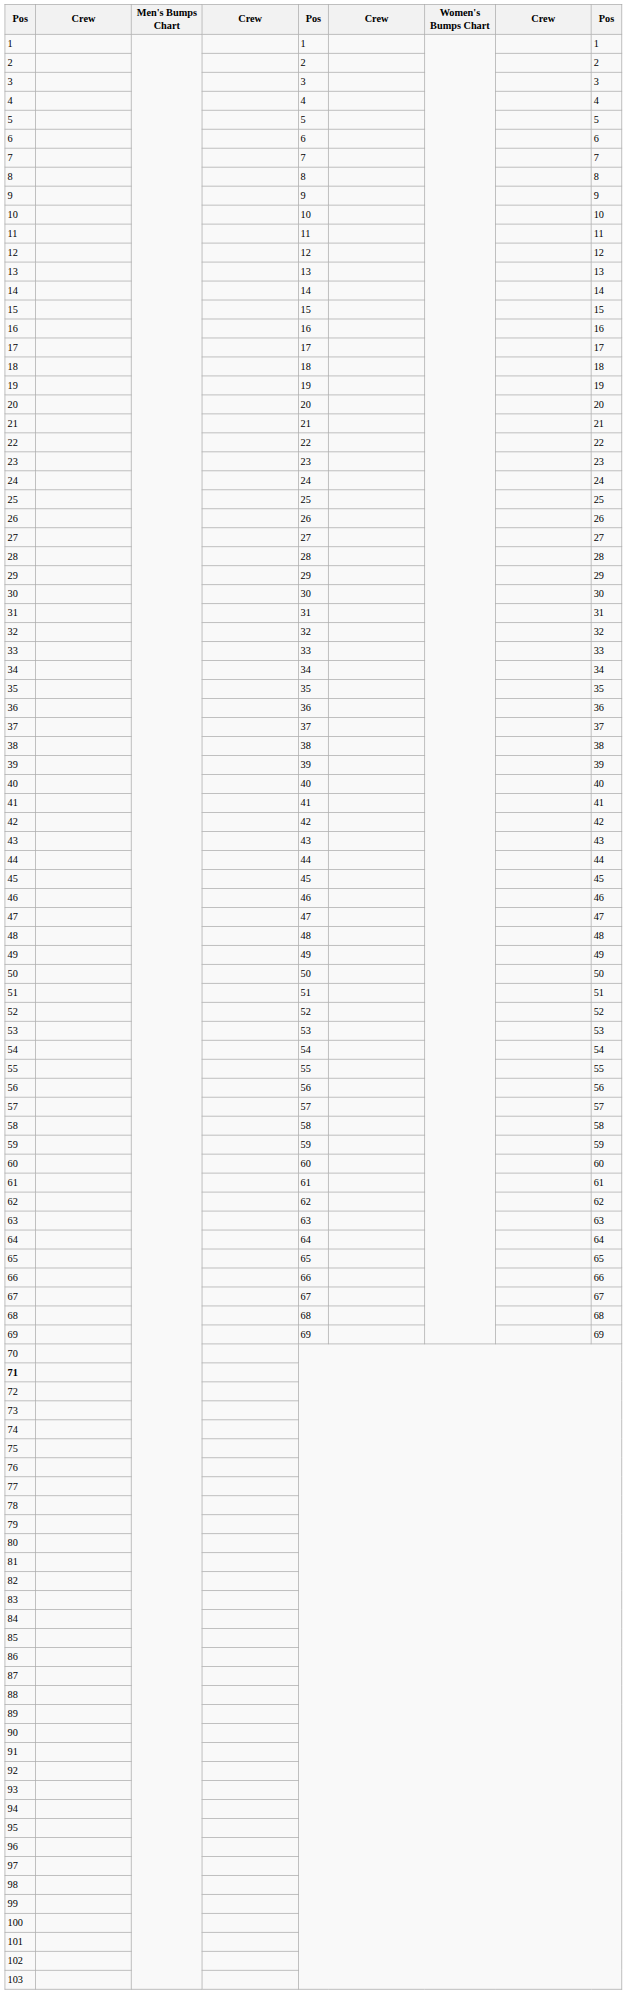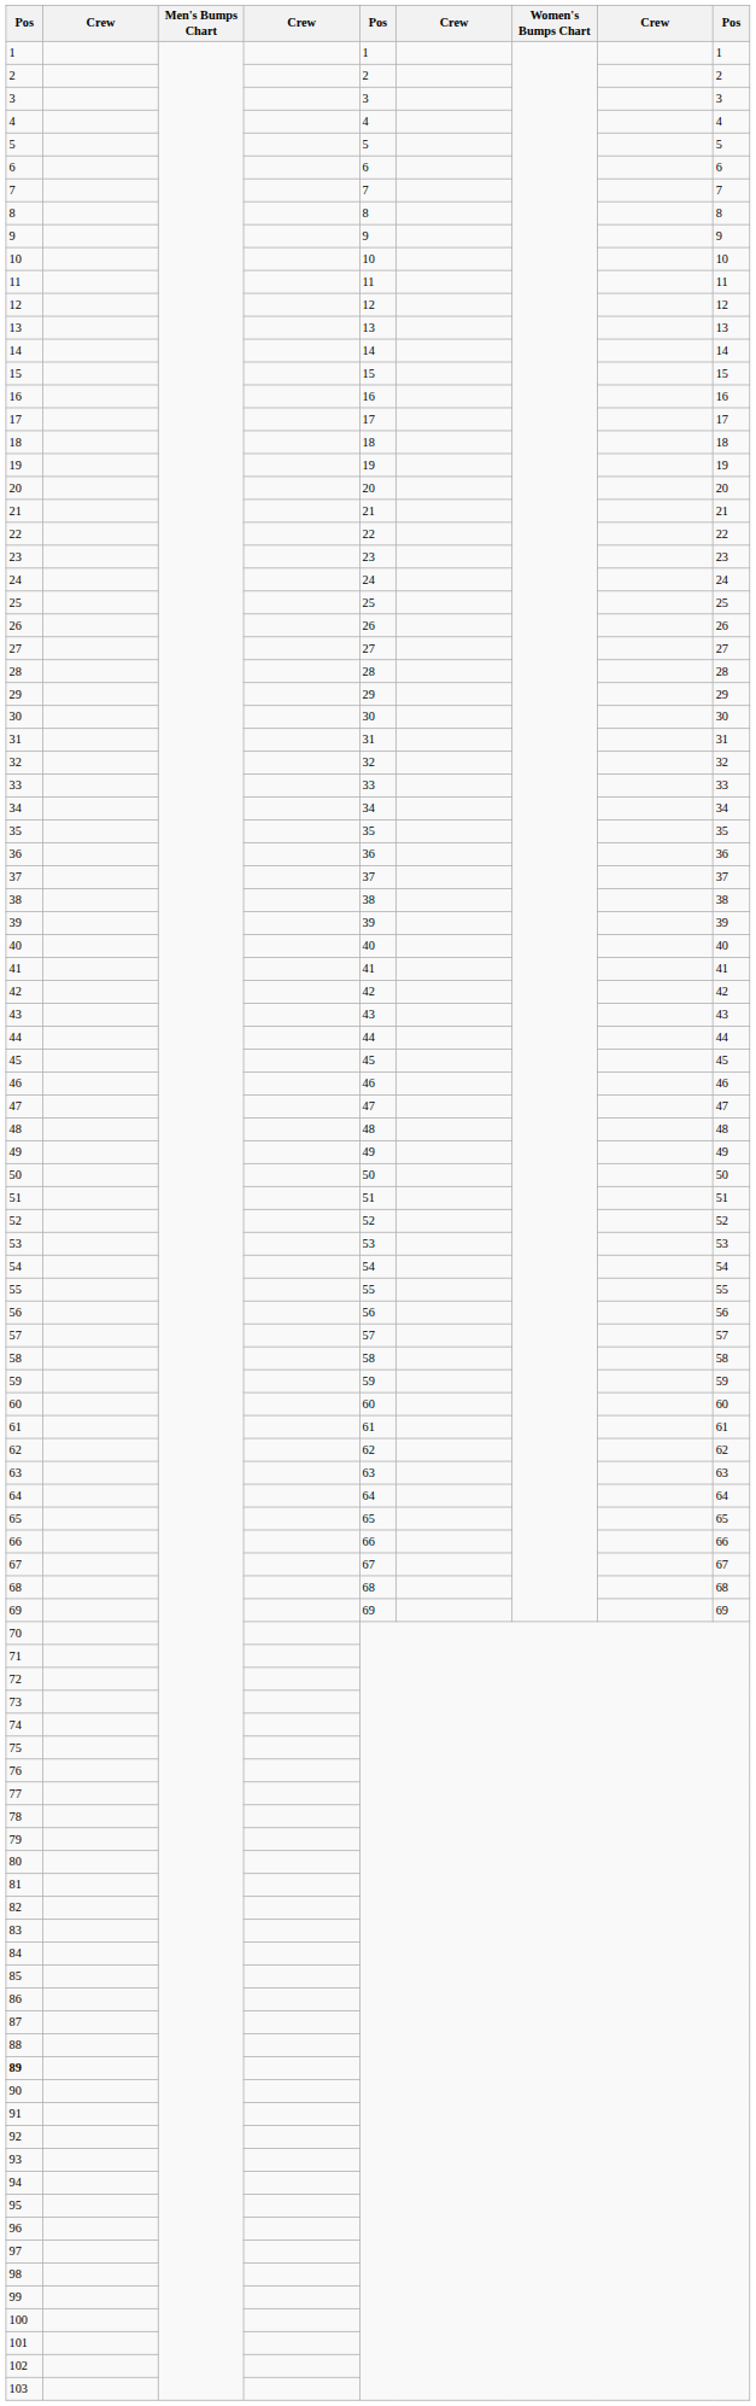71 | column 1: bold -> normal
89 | column 1: normal -> bold
